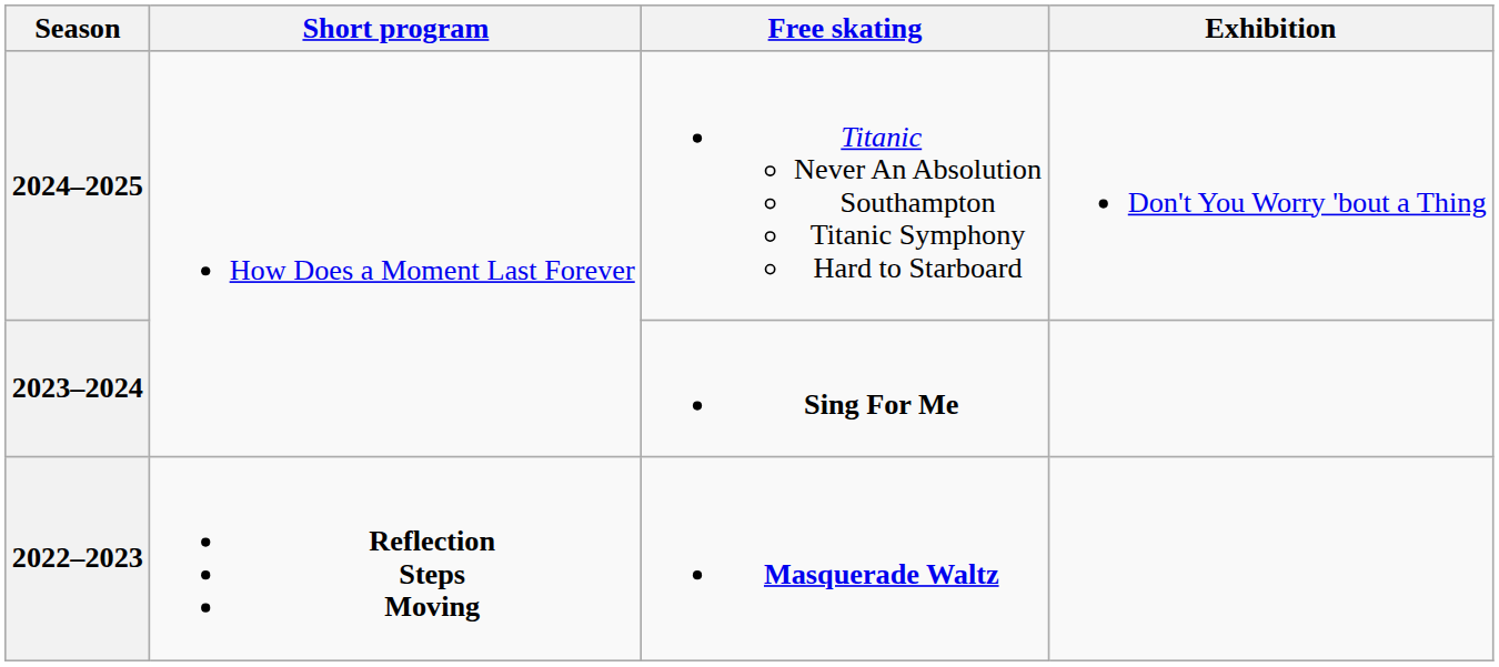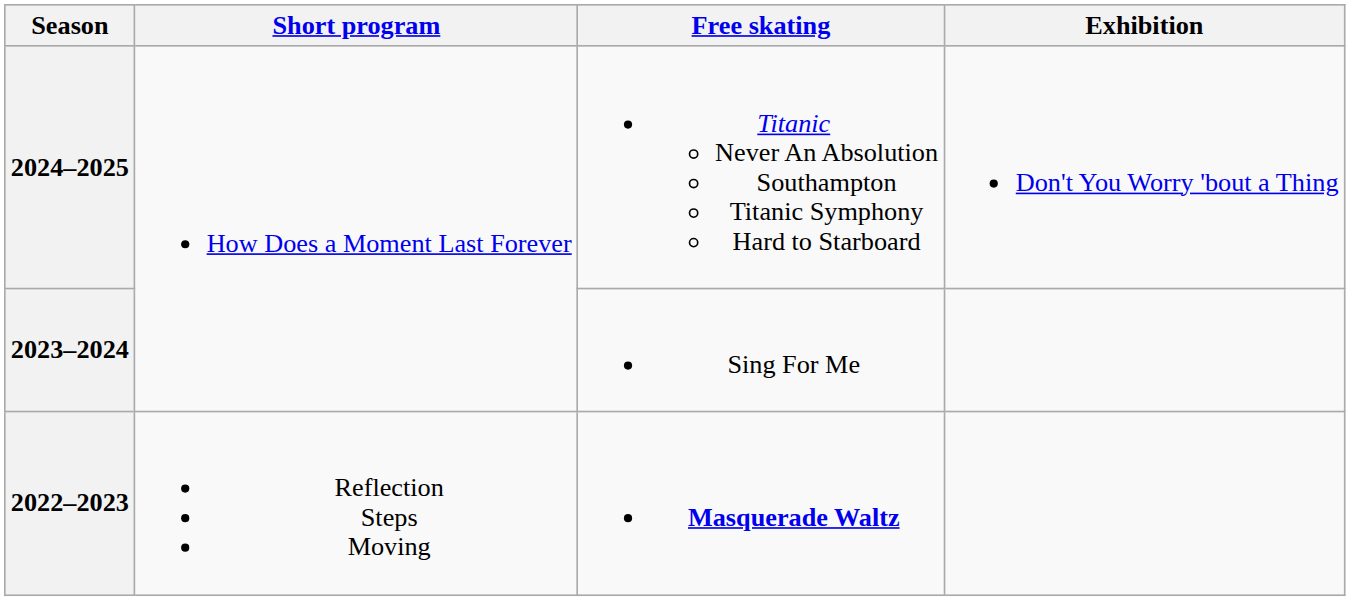2023–2024 | Free skating: bold -> normal
2022–2023 | Short program: bold -> normal
